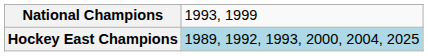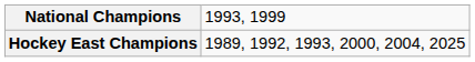Hockey East Champions | column 2: lightblue background -> no background
